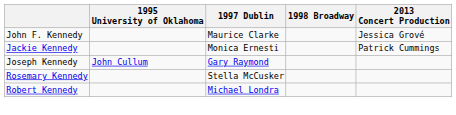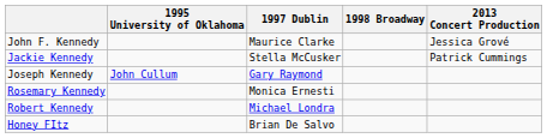Jackie Kennedy | 1997 Dublin: Monica Ernesti -> Stella McCusker
Rosemary Kennedy | 1997 Dublin: Stella McCusker -> Monica Ernesti
+ row: Honey FItz | Brian De Salvo
